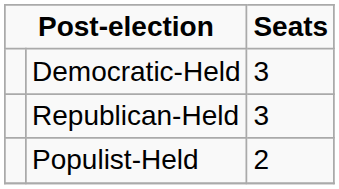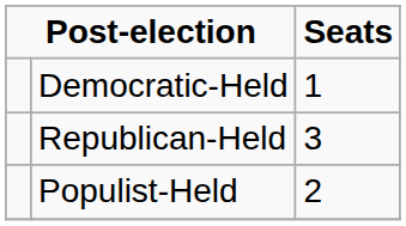Democratic-Held | column 3: 3 -> 1
